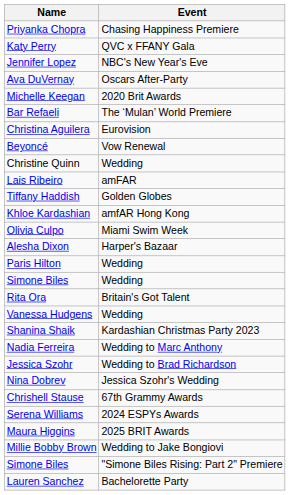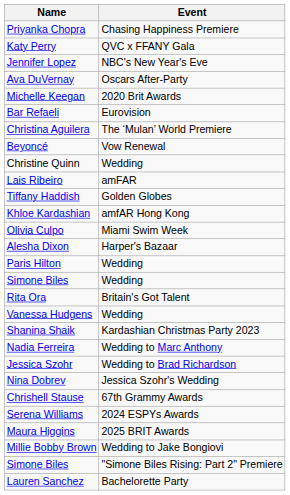row 7 | Event: The ‘Mulan’ World Premiere -> Eurovision
row 8 | Event: Eurovision -> The ‘Mulan’ World Premiere
